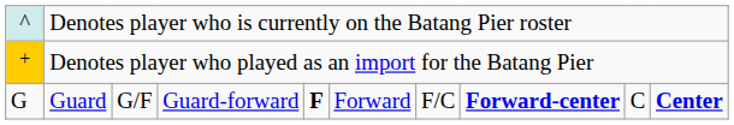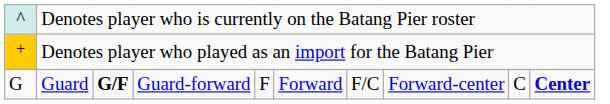Guard | column 3: normal -> bold
Guard | column 5: bold -> normal
Guard | column 8: bold -> normal
